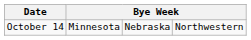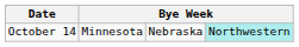October 14 | column 4: no background -> paleturquoise background
